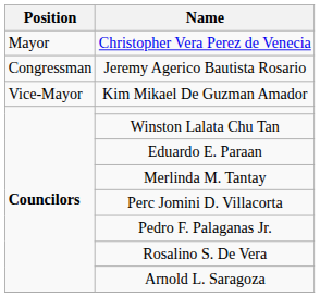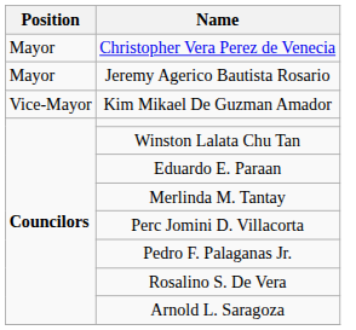row 3 | Position: Congressman -> Mayor
